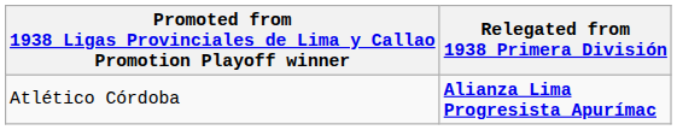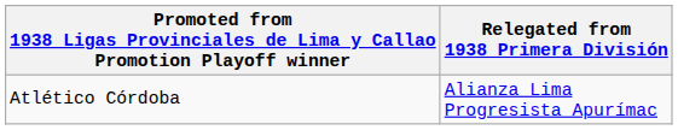Atlético Córdoba | Relegated from 1938 Primera División: bold -> normal
